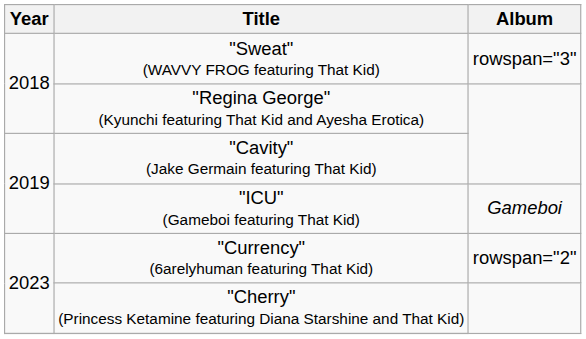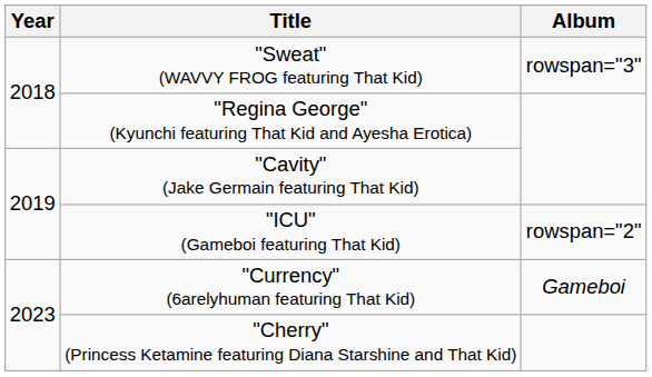"ICU" (Gameboi featuring That Kid) | Album: Gameboi -> rowspan="2"
"Currency" (6arelyhuman featuring That Kid) | Album: rowspan="2" -> Gameboi
